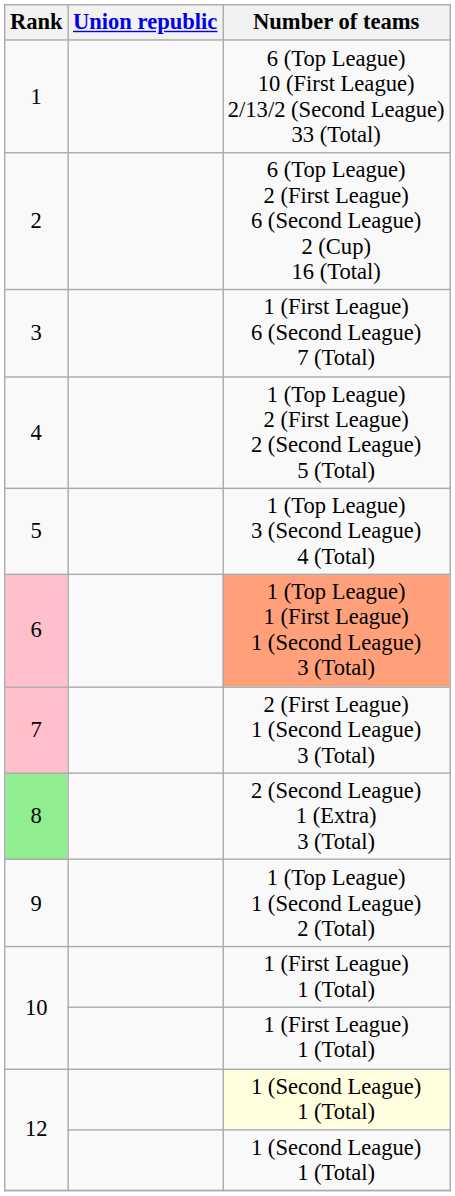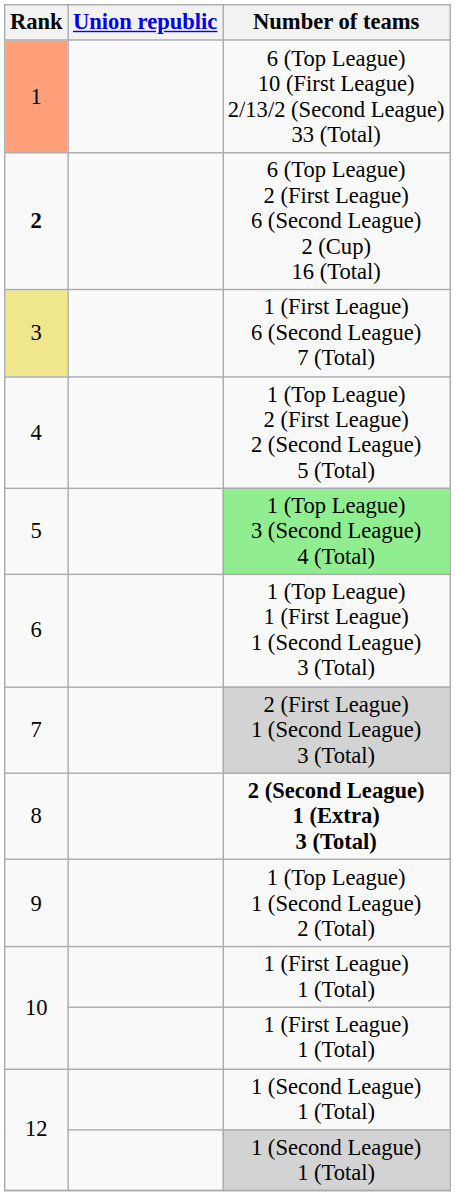row 2 | Rank: no background -> lightsalmon background
row 3 | Rank: normal -> bold
row 4 | Rank: no background -> khaki background
row 6 | Number of teams: no background -> lightgreen background
row 7 | Rank: pink background -> no background
row 7 | Number of teams: lightsalmon background -> no background
row 8 | Rank: pink background -> no background
row 8 | Number of teams: no background -> lightgrey background
row 9 | Rank: lightgreen background -> no background
row 9 | Number of teams: normal -> bold
row 13 | Number of teams: lightyellow background -> no background
row 14 | Number of teams: no background -> lightgrey background
